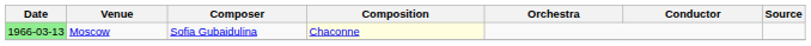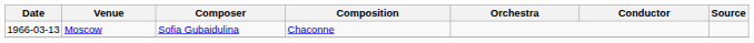Moscow | Date: lightgreen background -> no background
Moscow | Composition: lightyellow background -> no background
